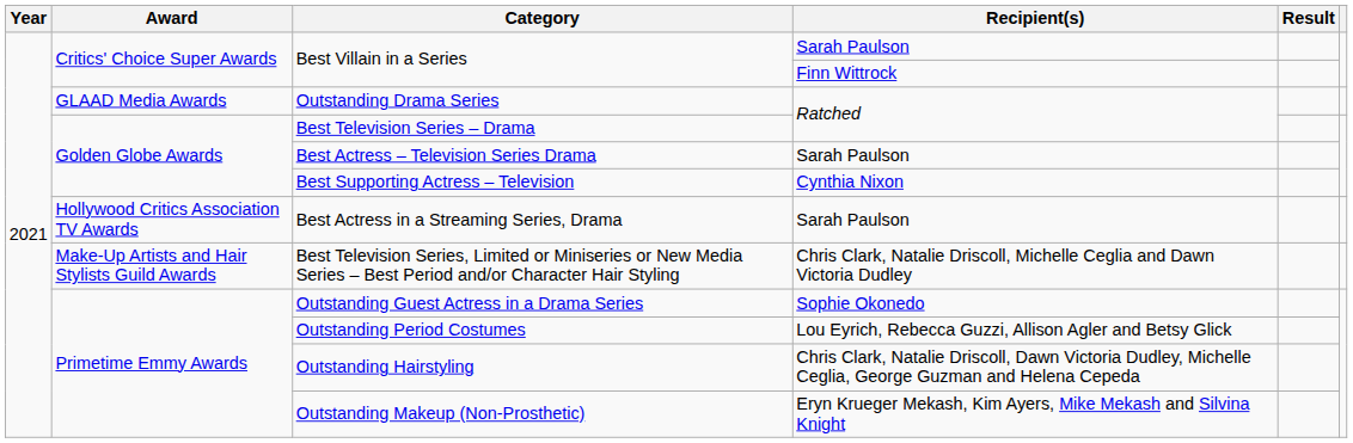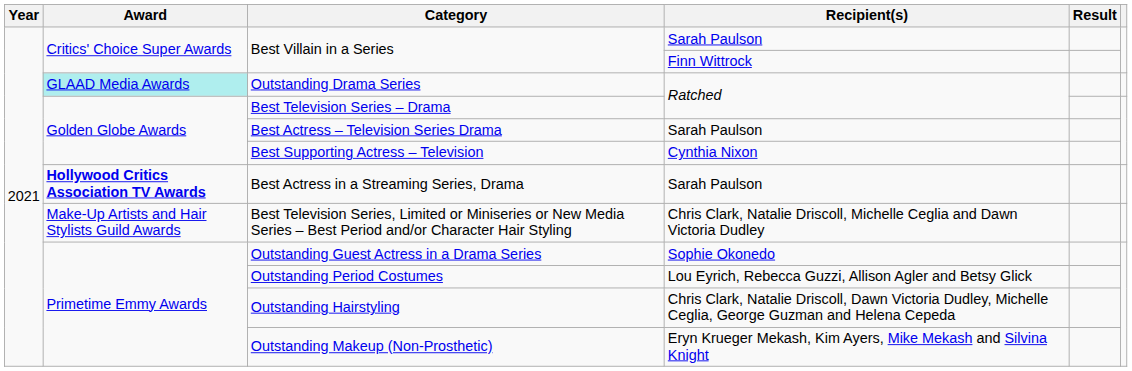Outstanding Drama Series | Award: no background -> paleturquoise background
Best Actress in a Streaming Series, Drama | Award: normal -> bold
